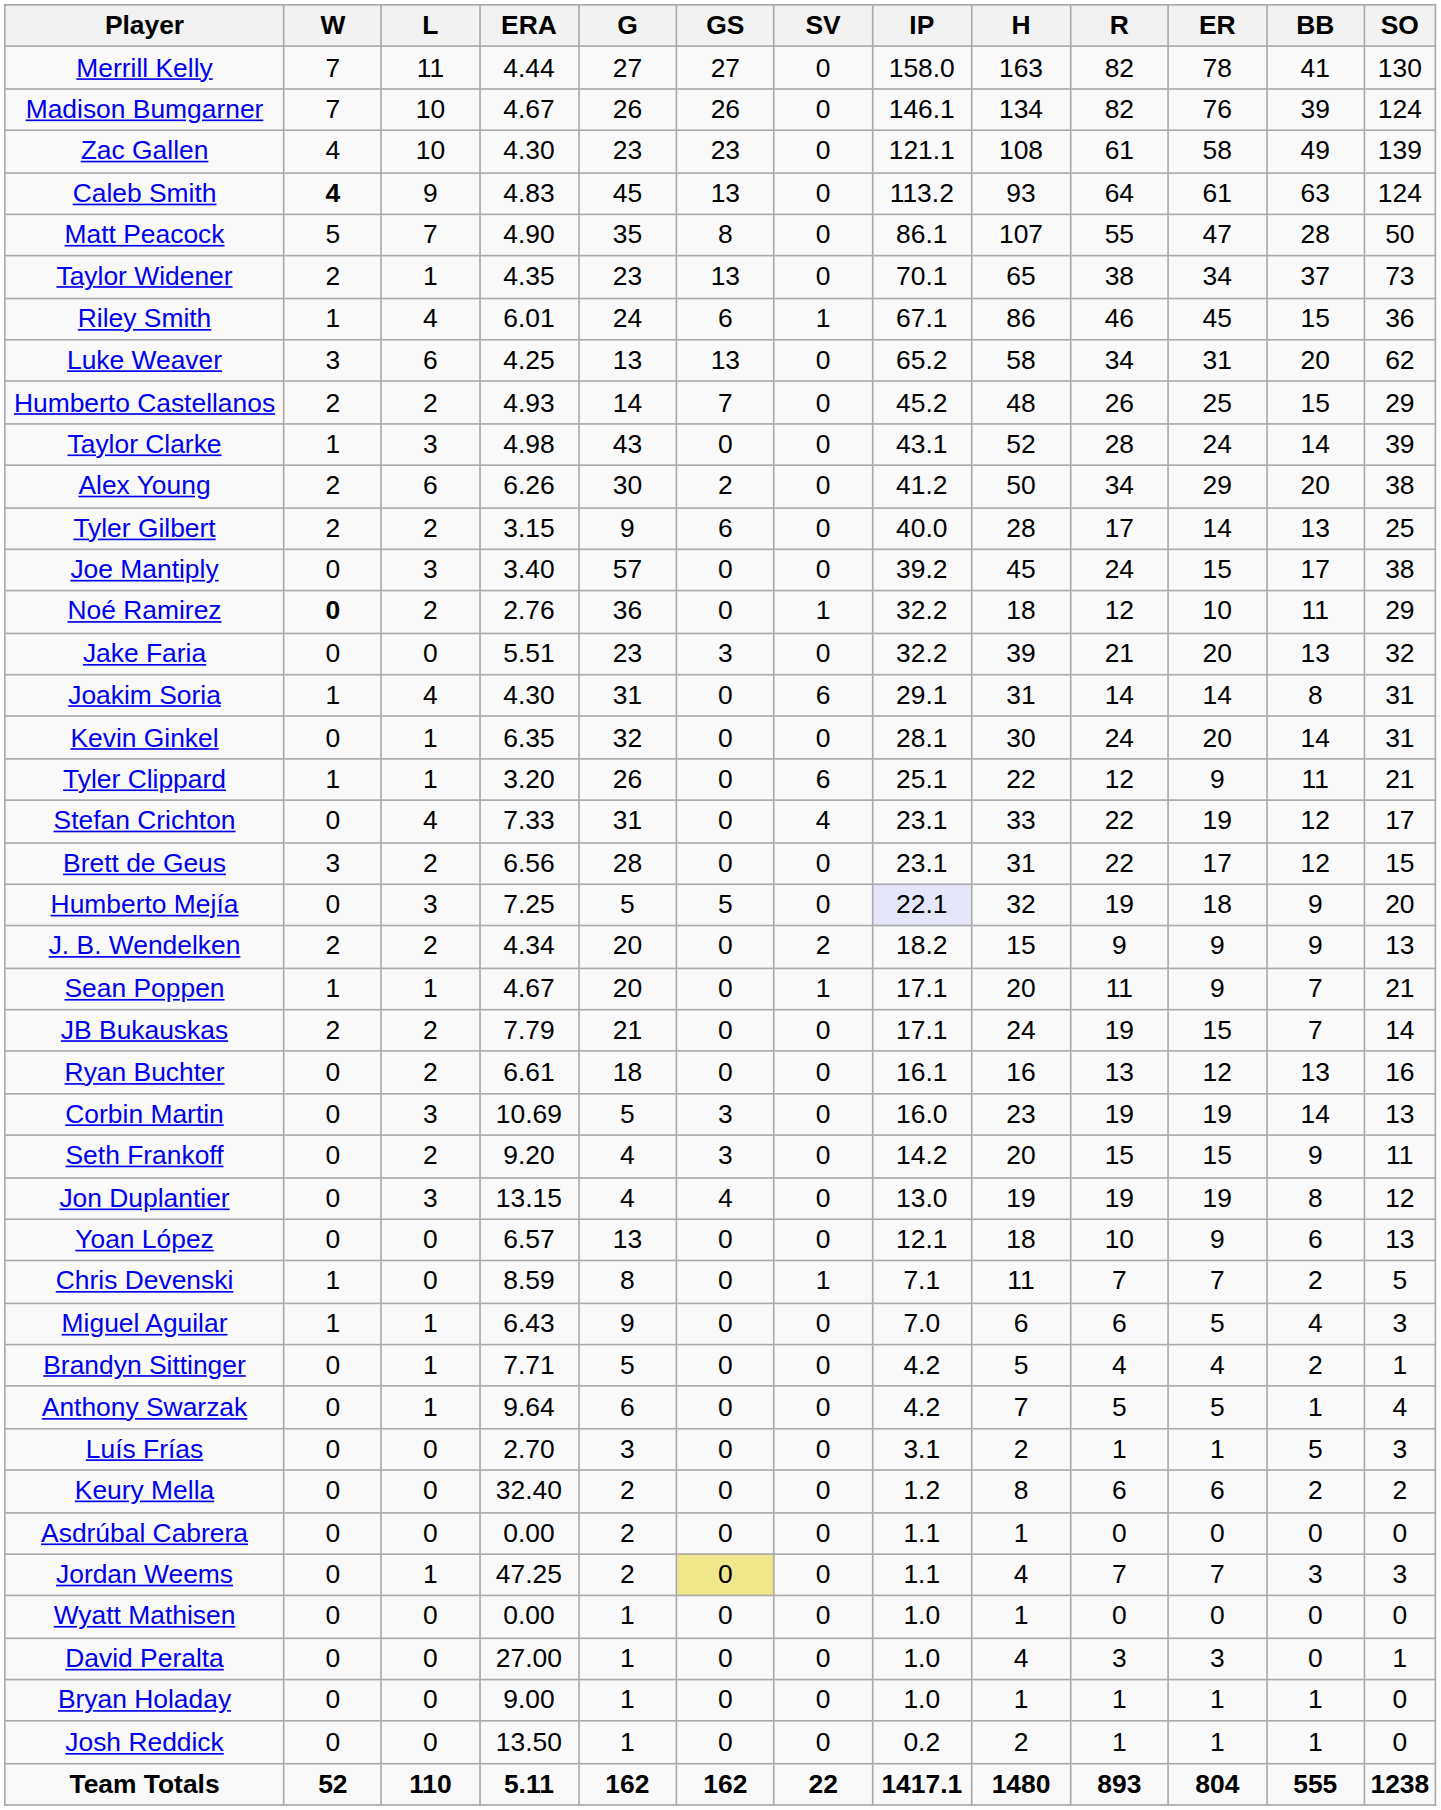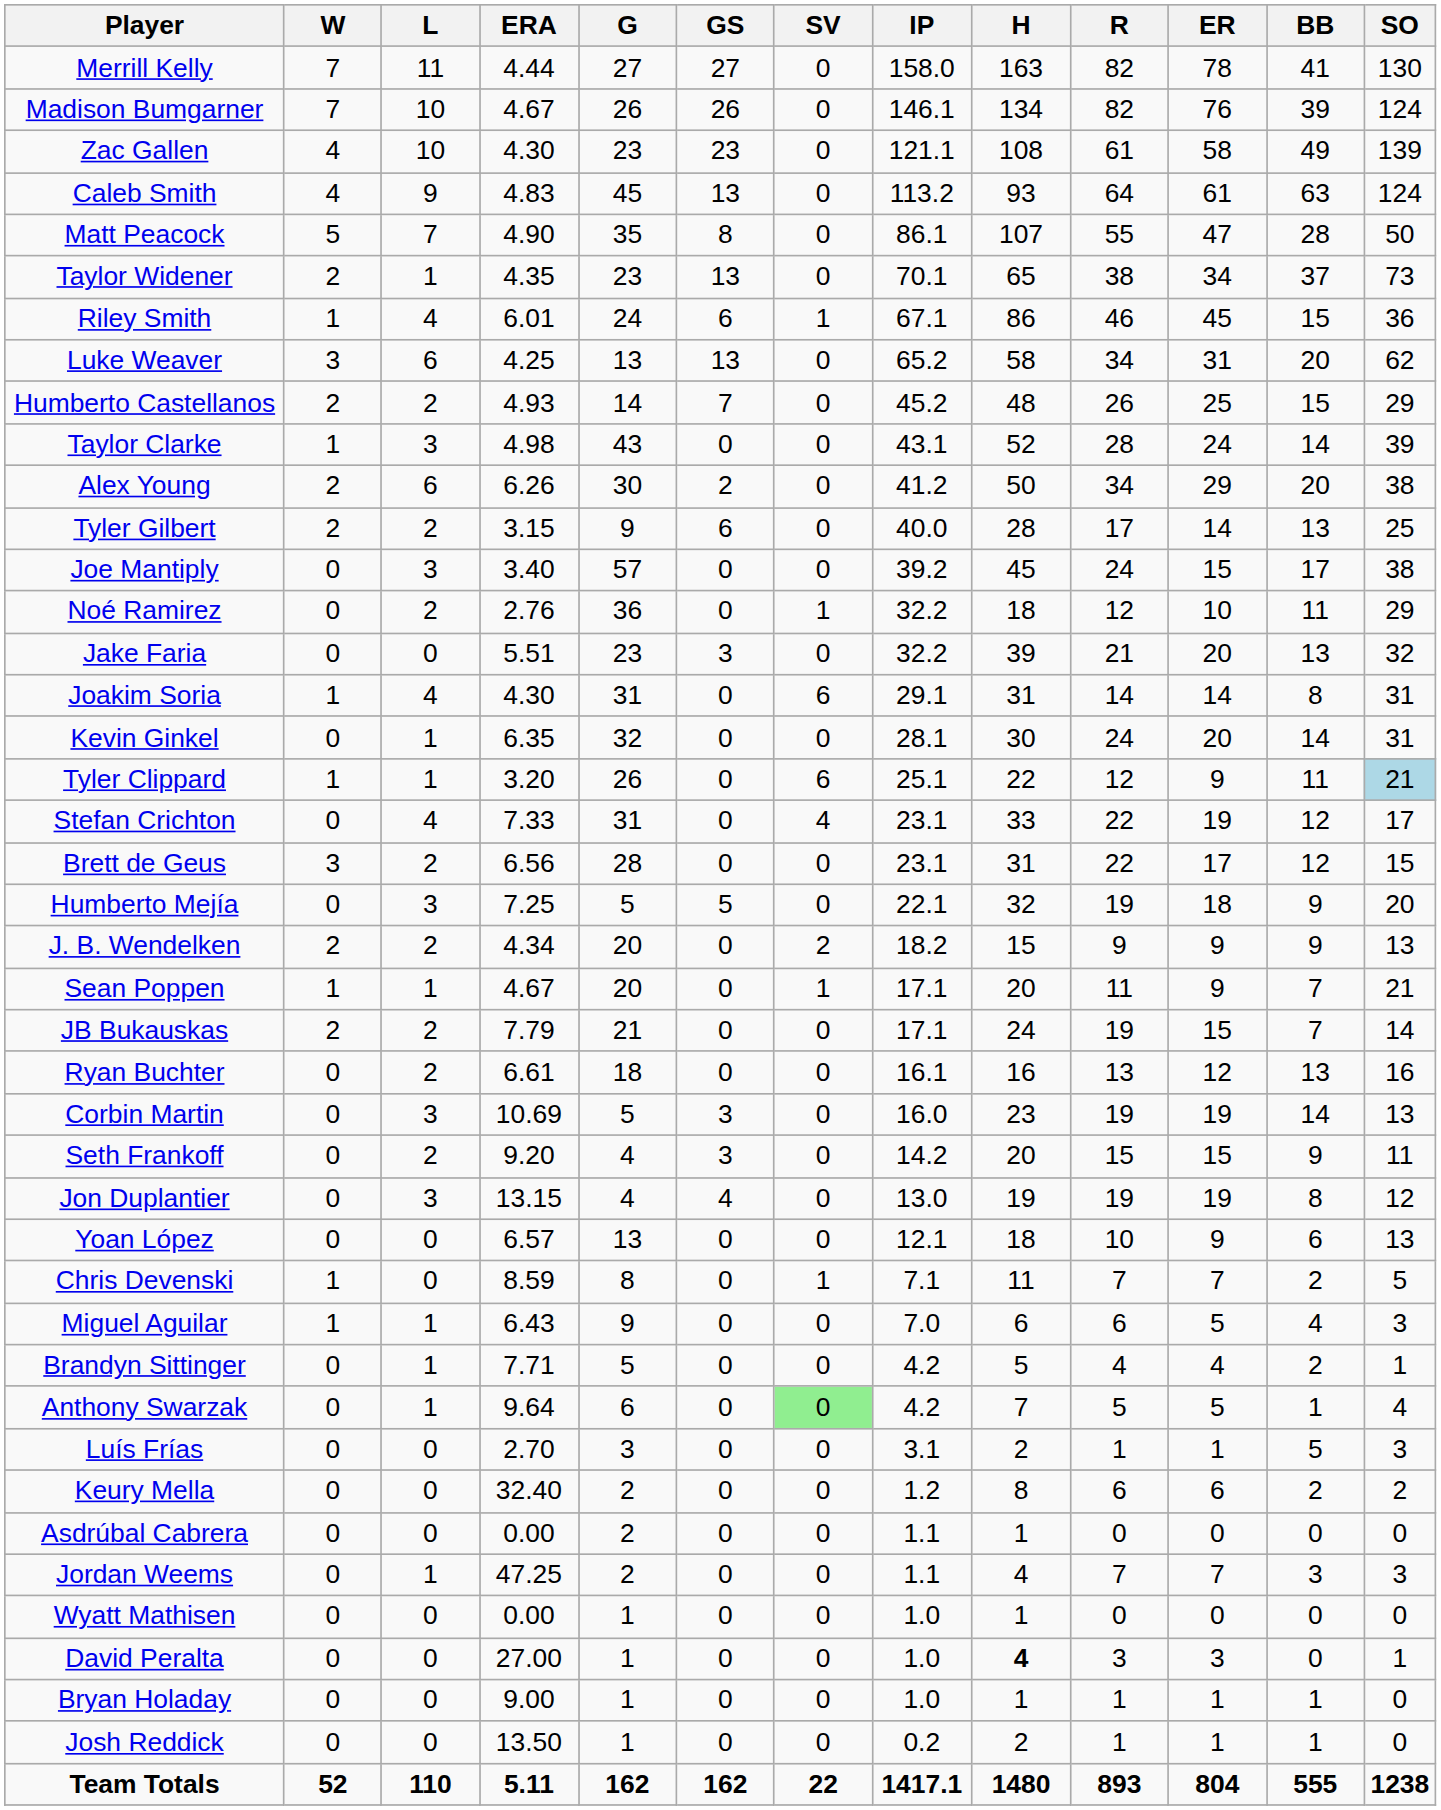Caleb Smith | W: bold -> normal
Noé Ramirez | W: bold -> normal
Tyler Clippard | SO: no background -> lightblue background
Humberto Mejía | IP: lavender background -> no background
Anthony Swarzak | SV: no background -> lightgreen background
Jordan Weems | GS: khaki background -> no background
David Peralta | H: normal -> bold
